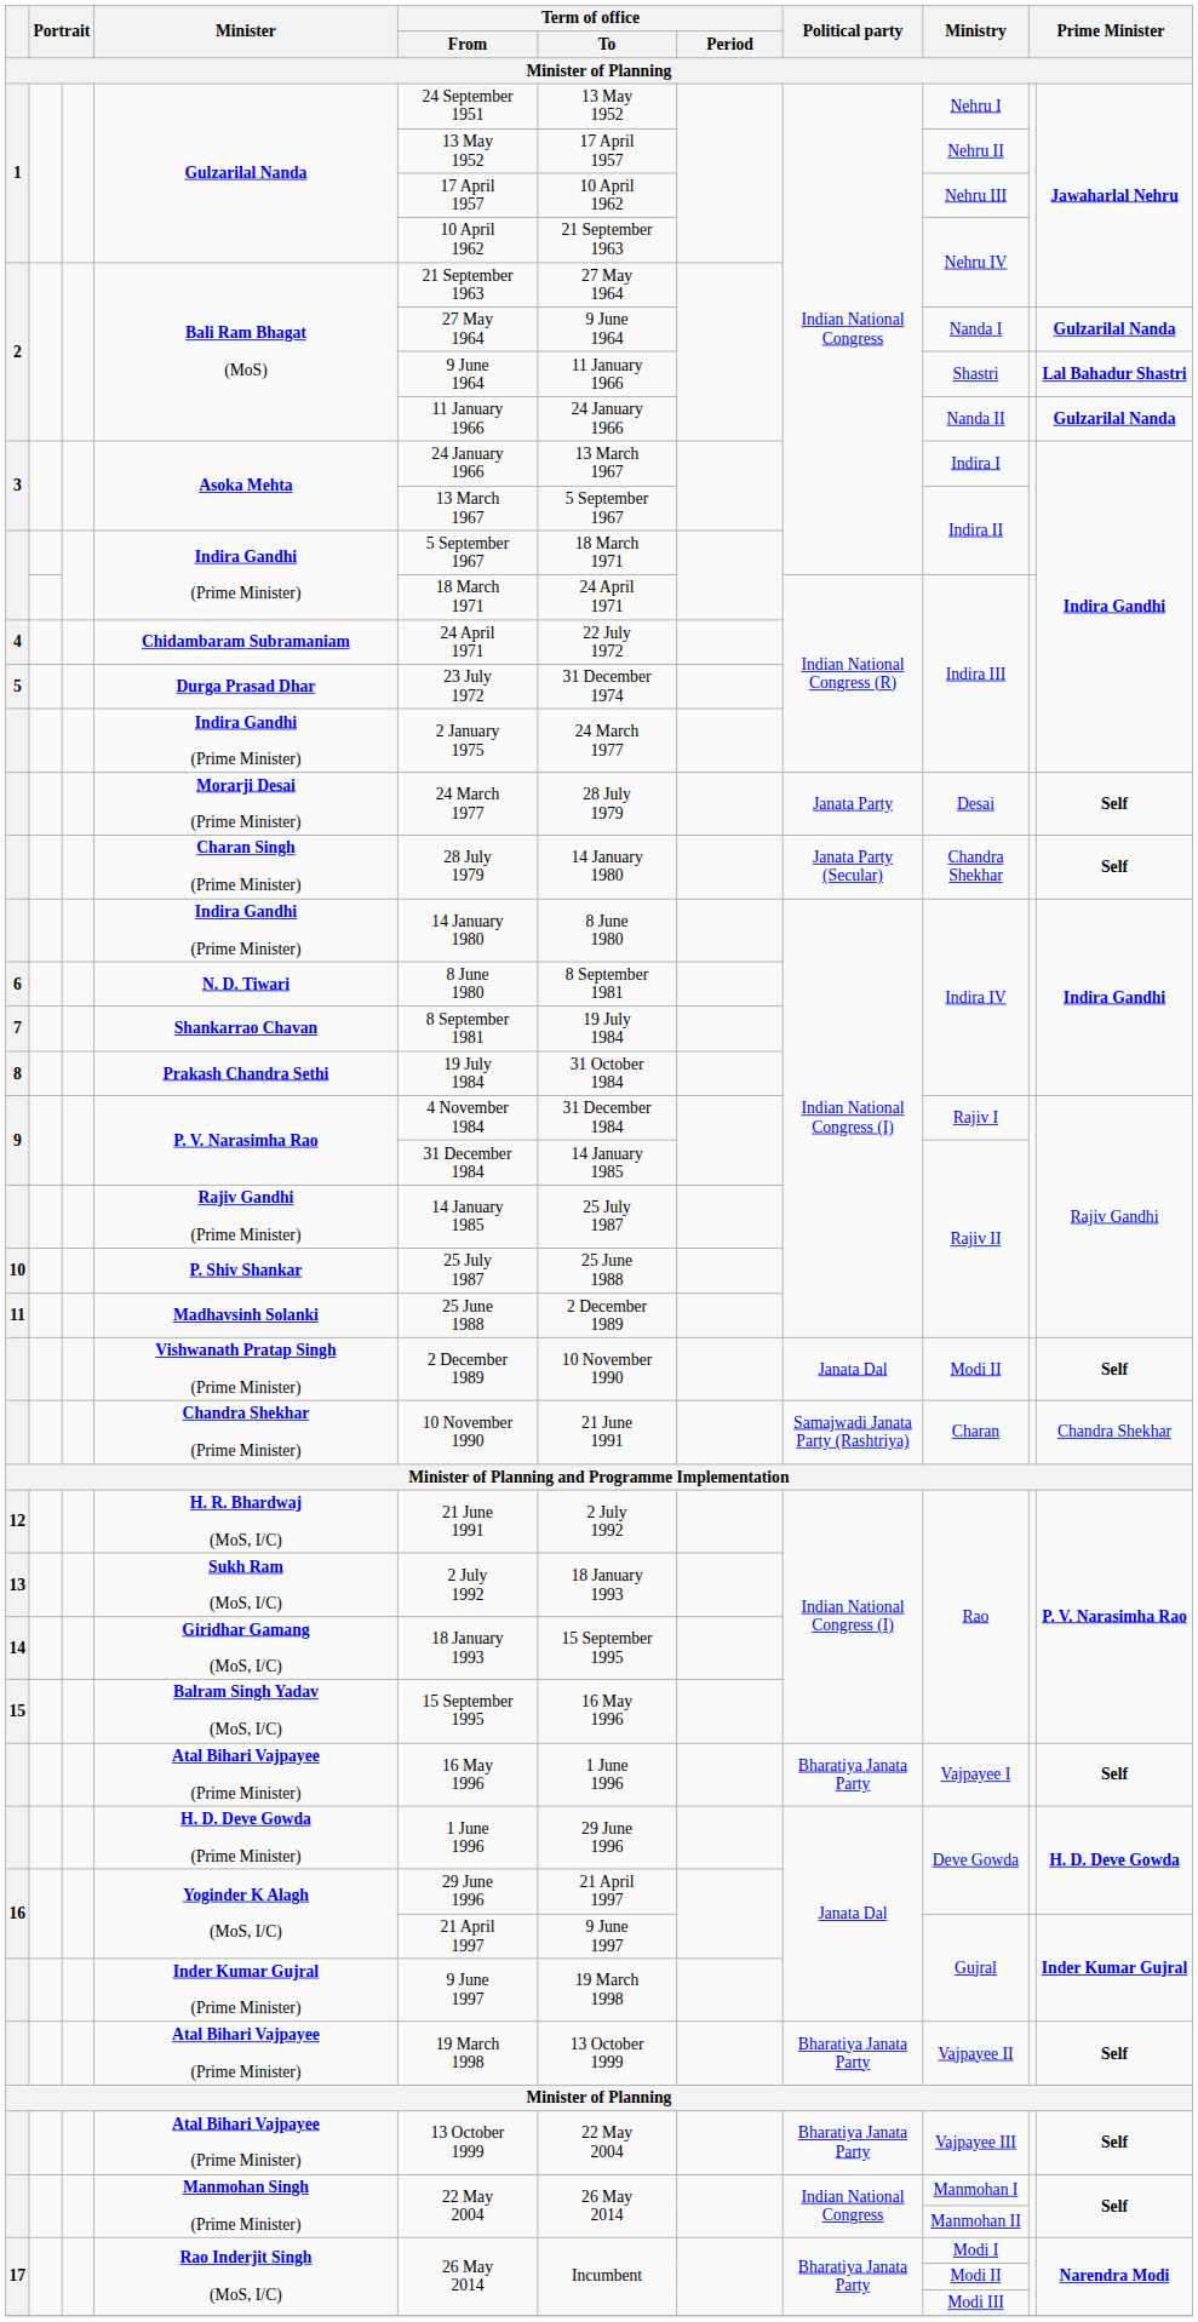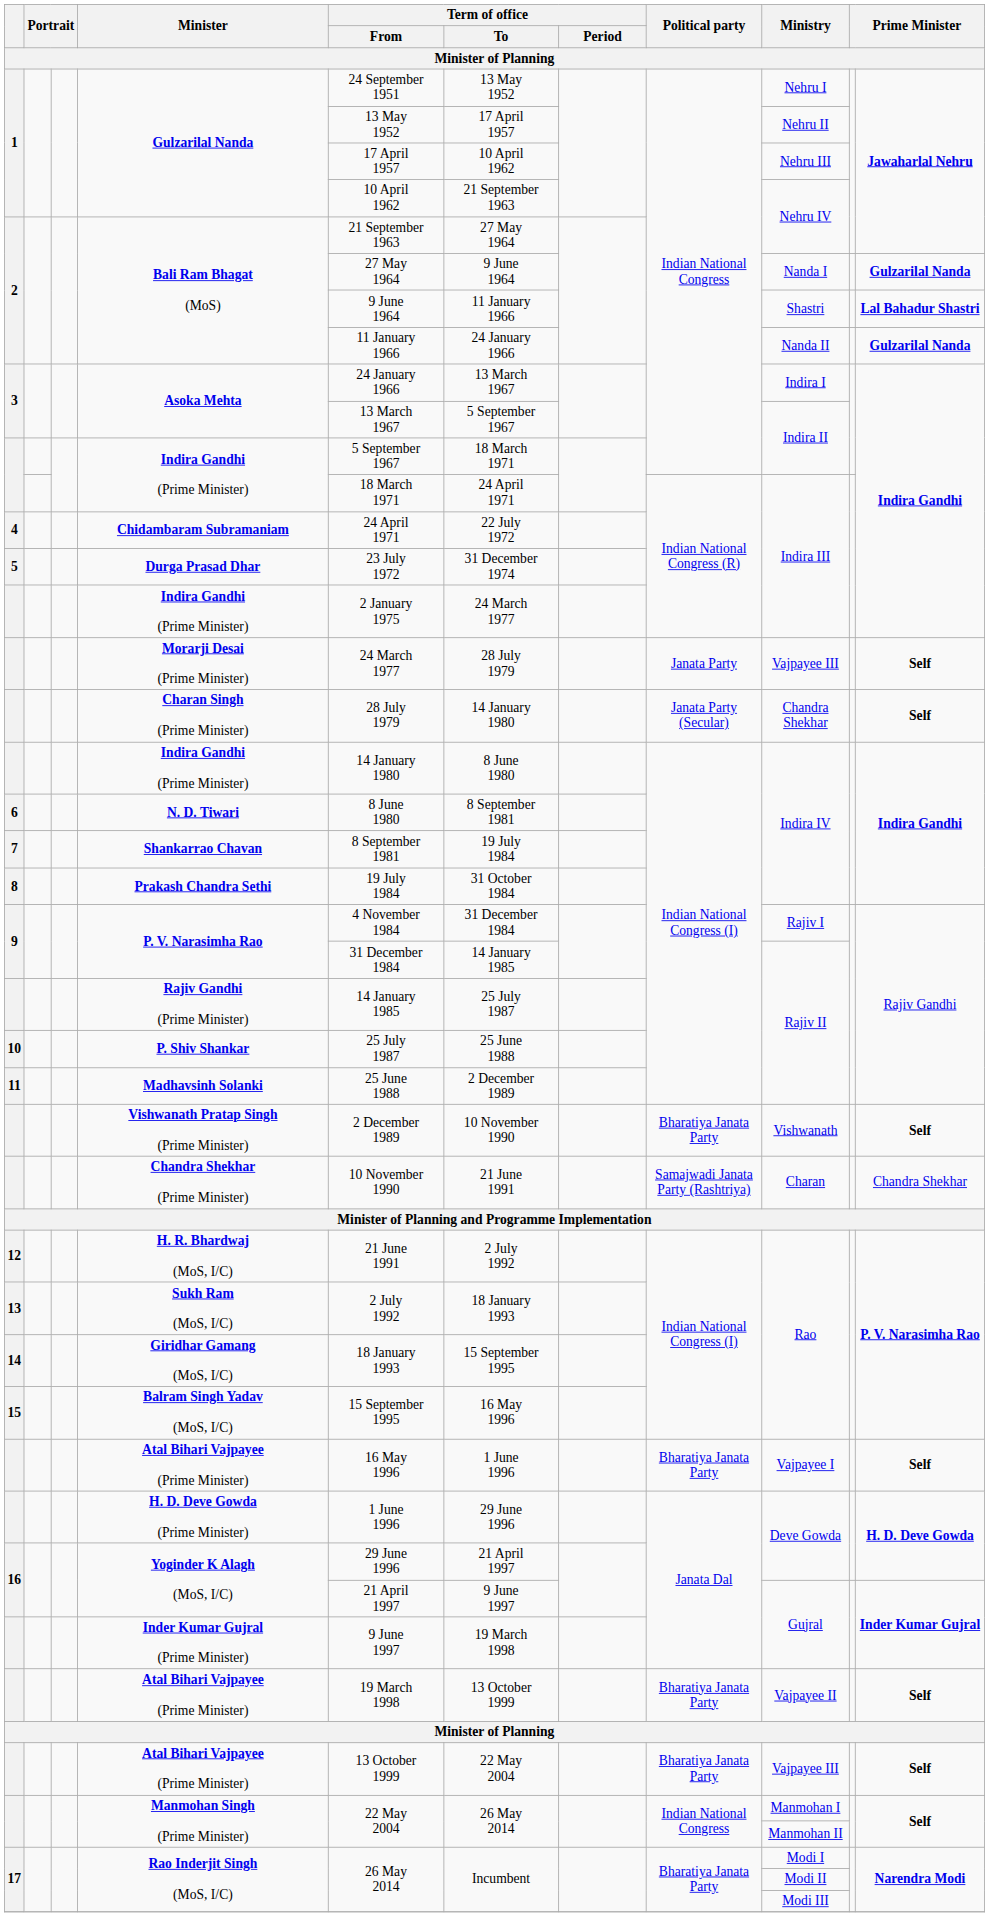Morarji Desai (Prime Minister) | Ministry: Desai -> Vajpayee III
Vishwanath Pratap Singh (Prime Minister) | Political party: Janata Dal -> Bharatiya Janata Party
Vishwanath Pratap Singh (Prime Minister) | Ministry: Modi II -> Vishwanath
